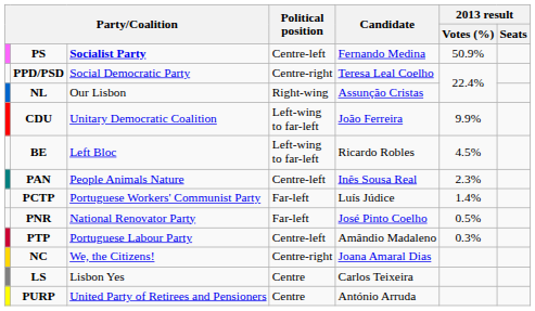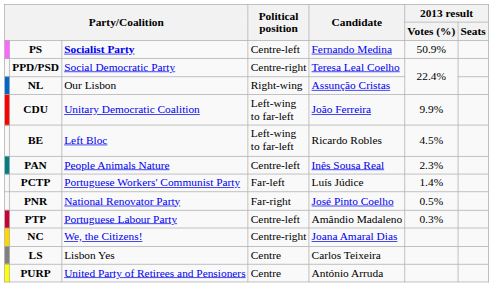PNR | Political position: Far-left -> Far-right
